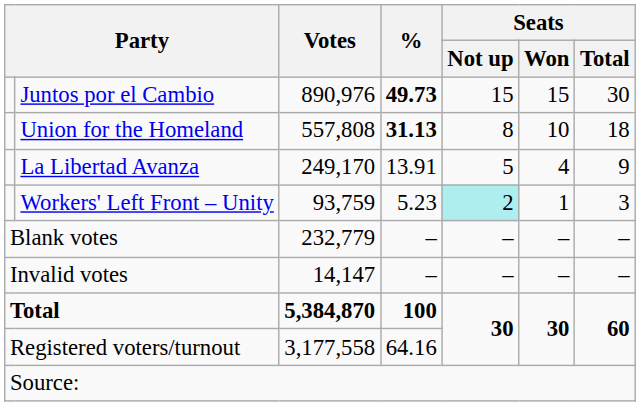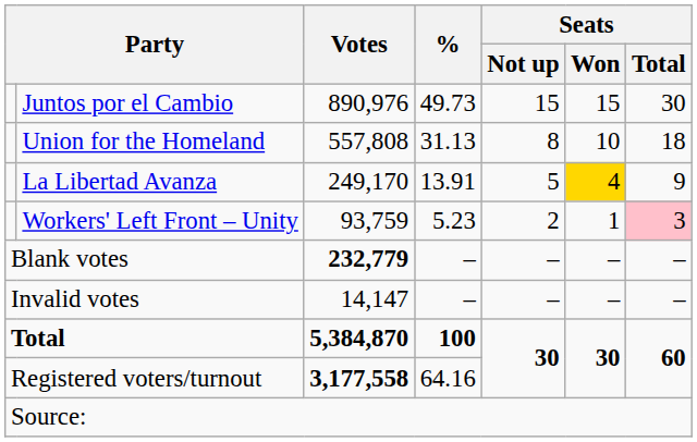Juntos por el Cambio | %: bold -> normal
Union for the Homeland | %: bold -> normal
La Libertad Avanza | Seats / Won: no background -> gold background
Workers' Left Front – Unity | Seats / Not up: paleturquoise background -> no background
Workers' Left Front – Unity | Seats / Total: no background -> pink background
Blank votes | Votes: normal -> bold
Registered voters/turnout | Votes: normal -> bold
